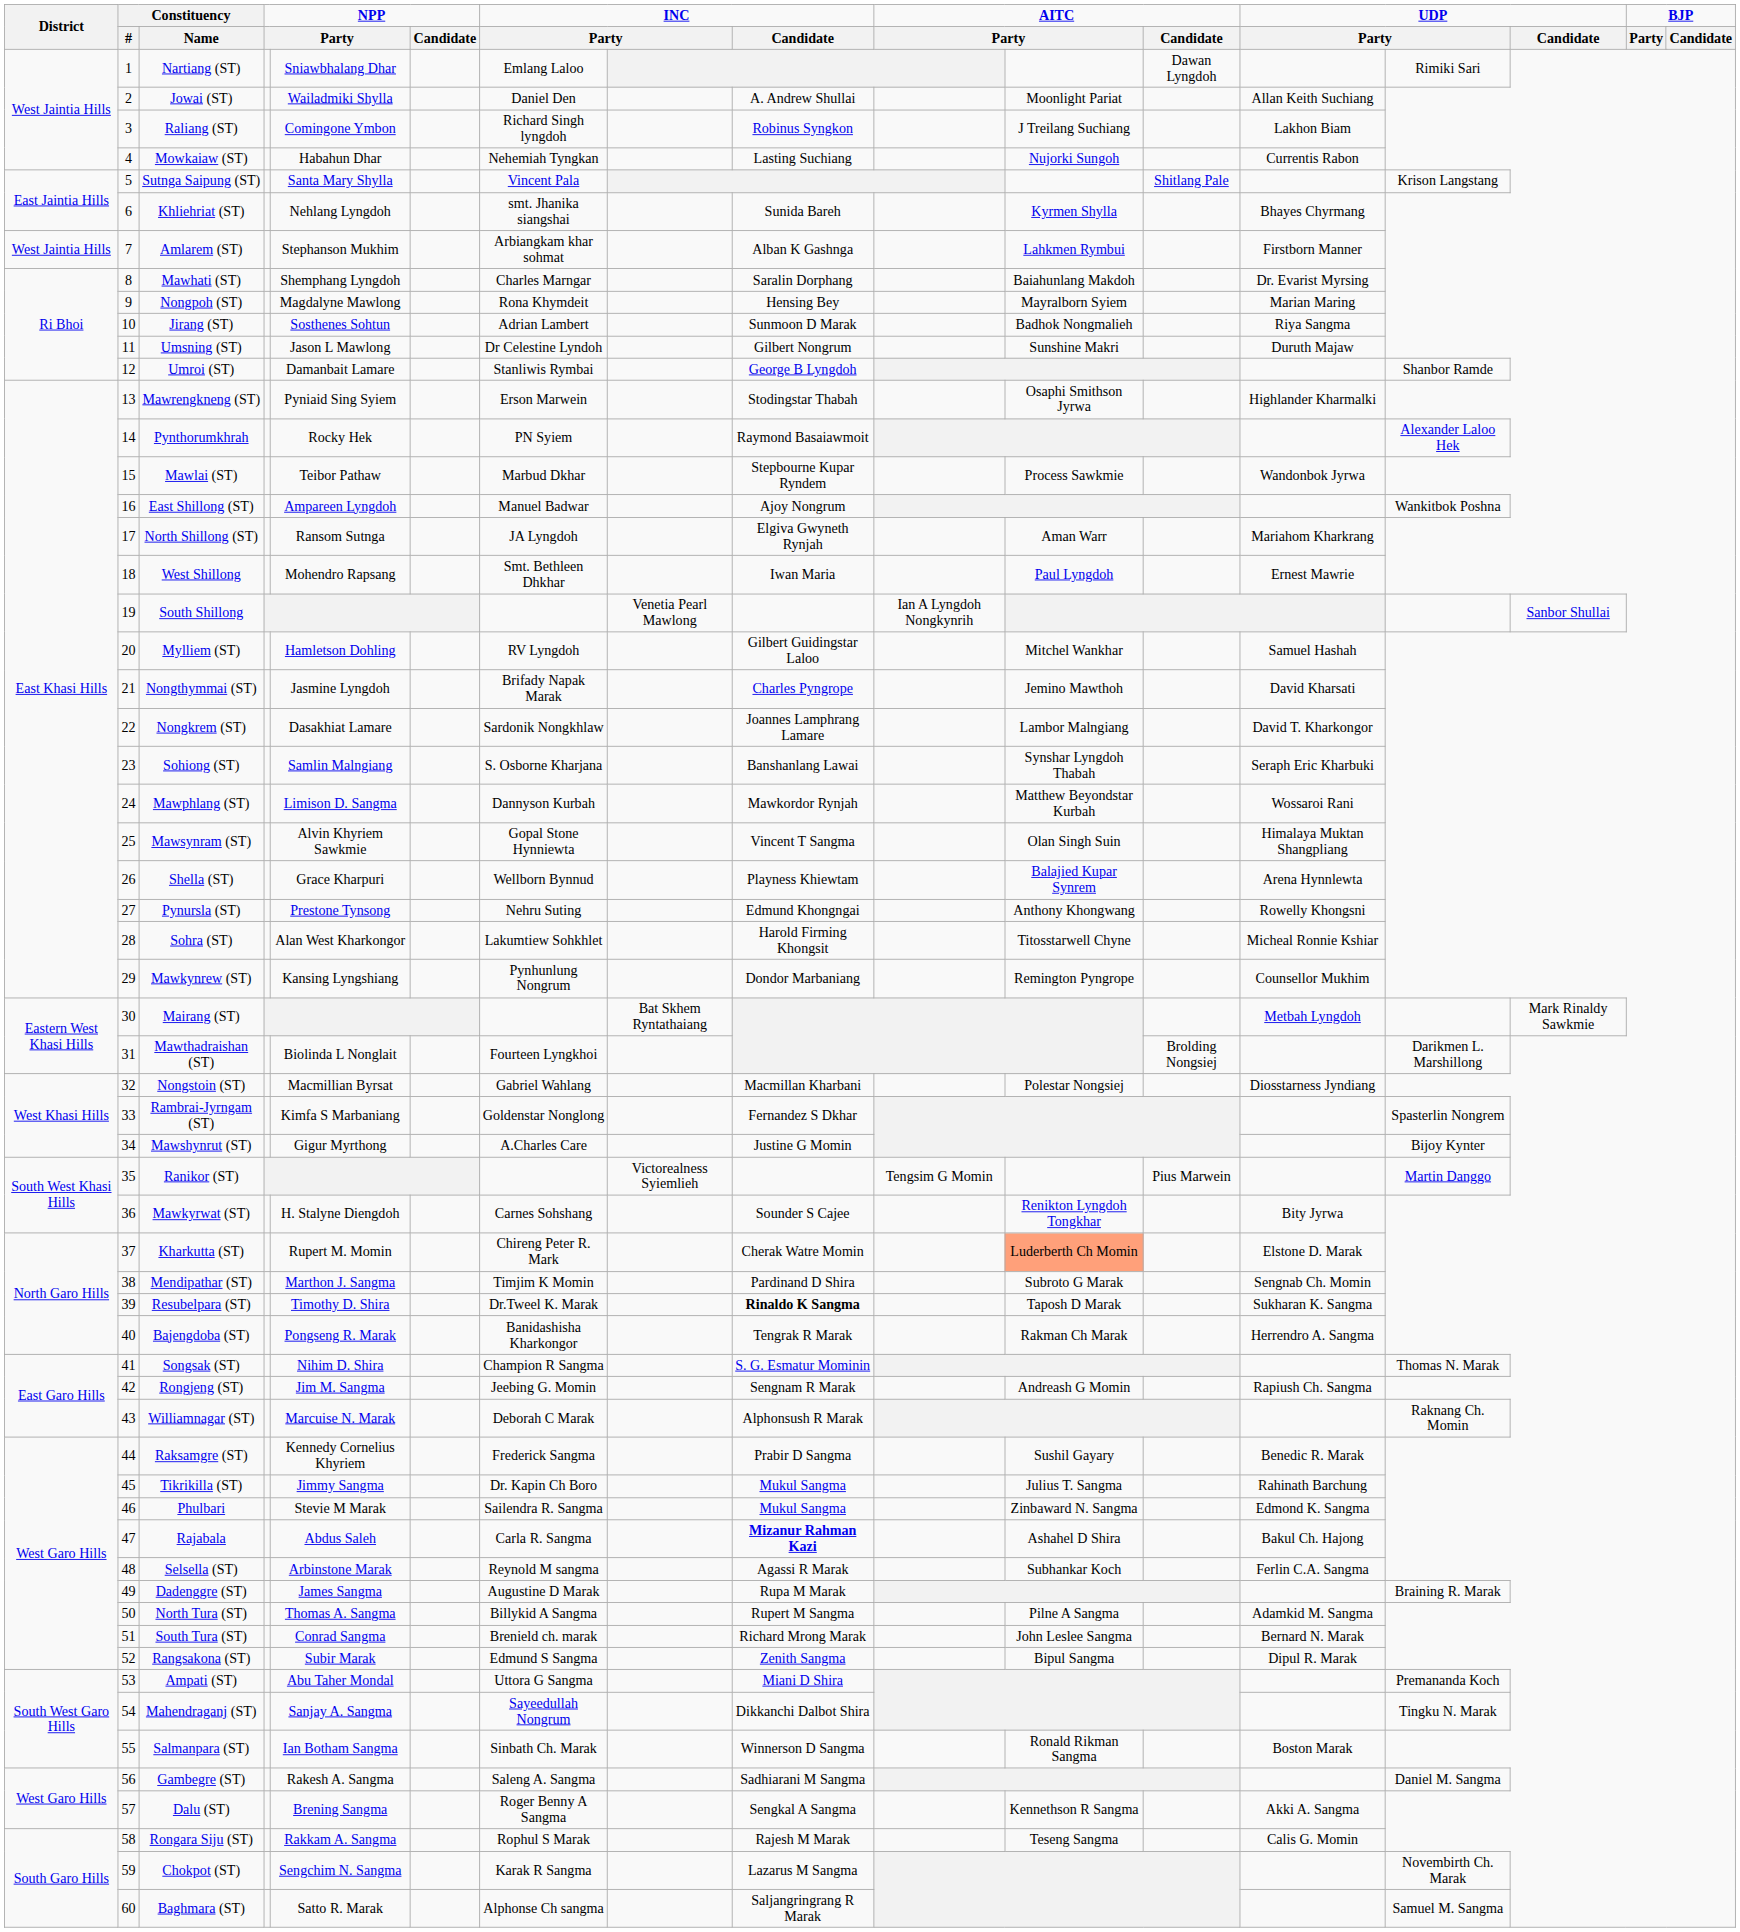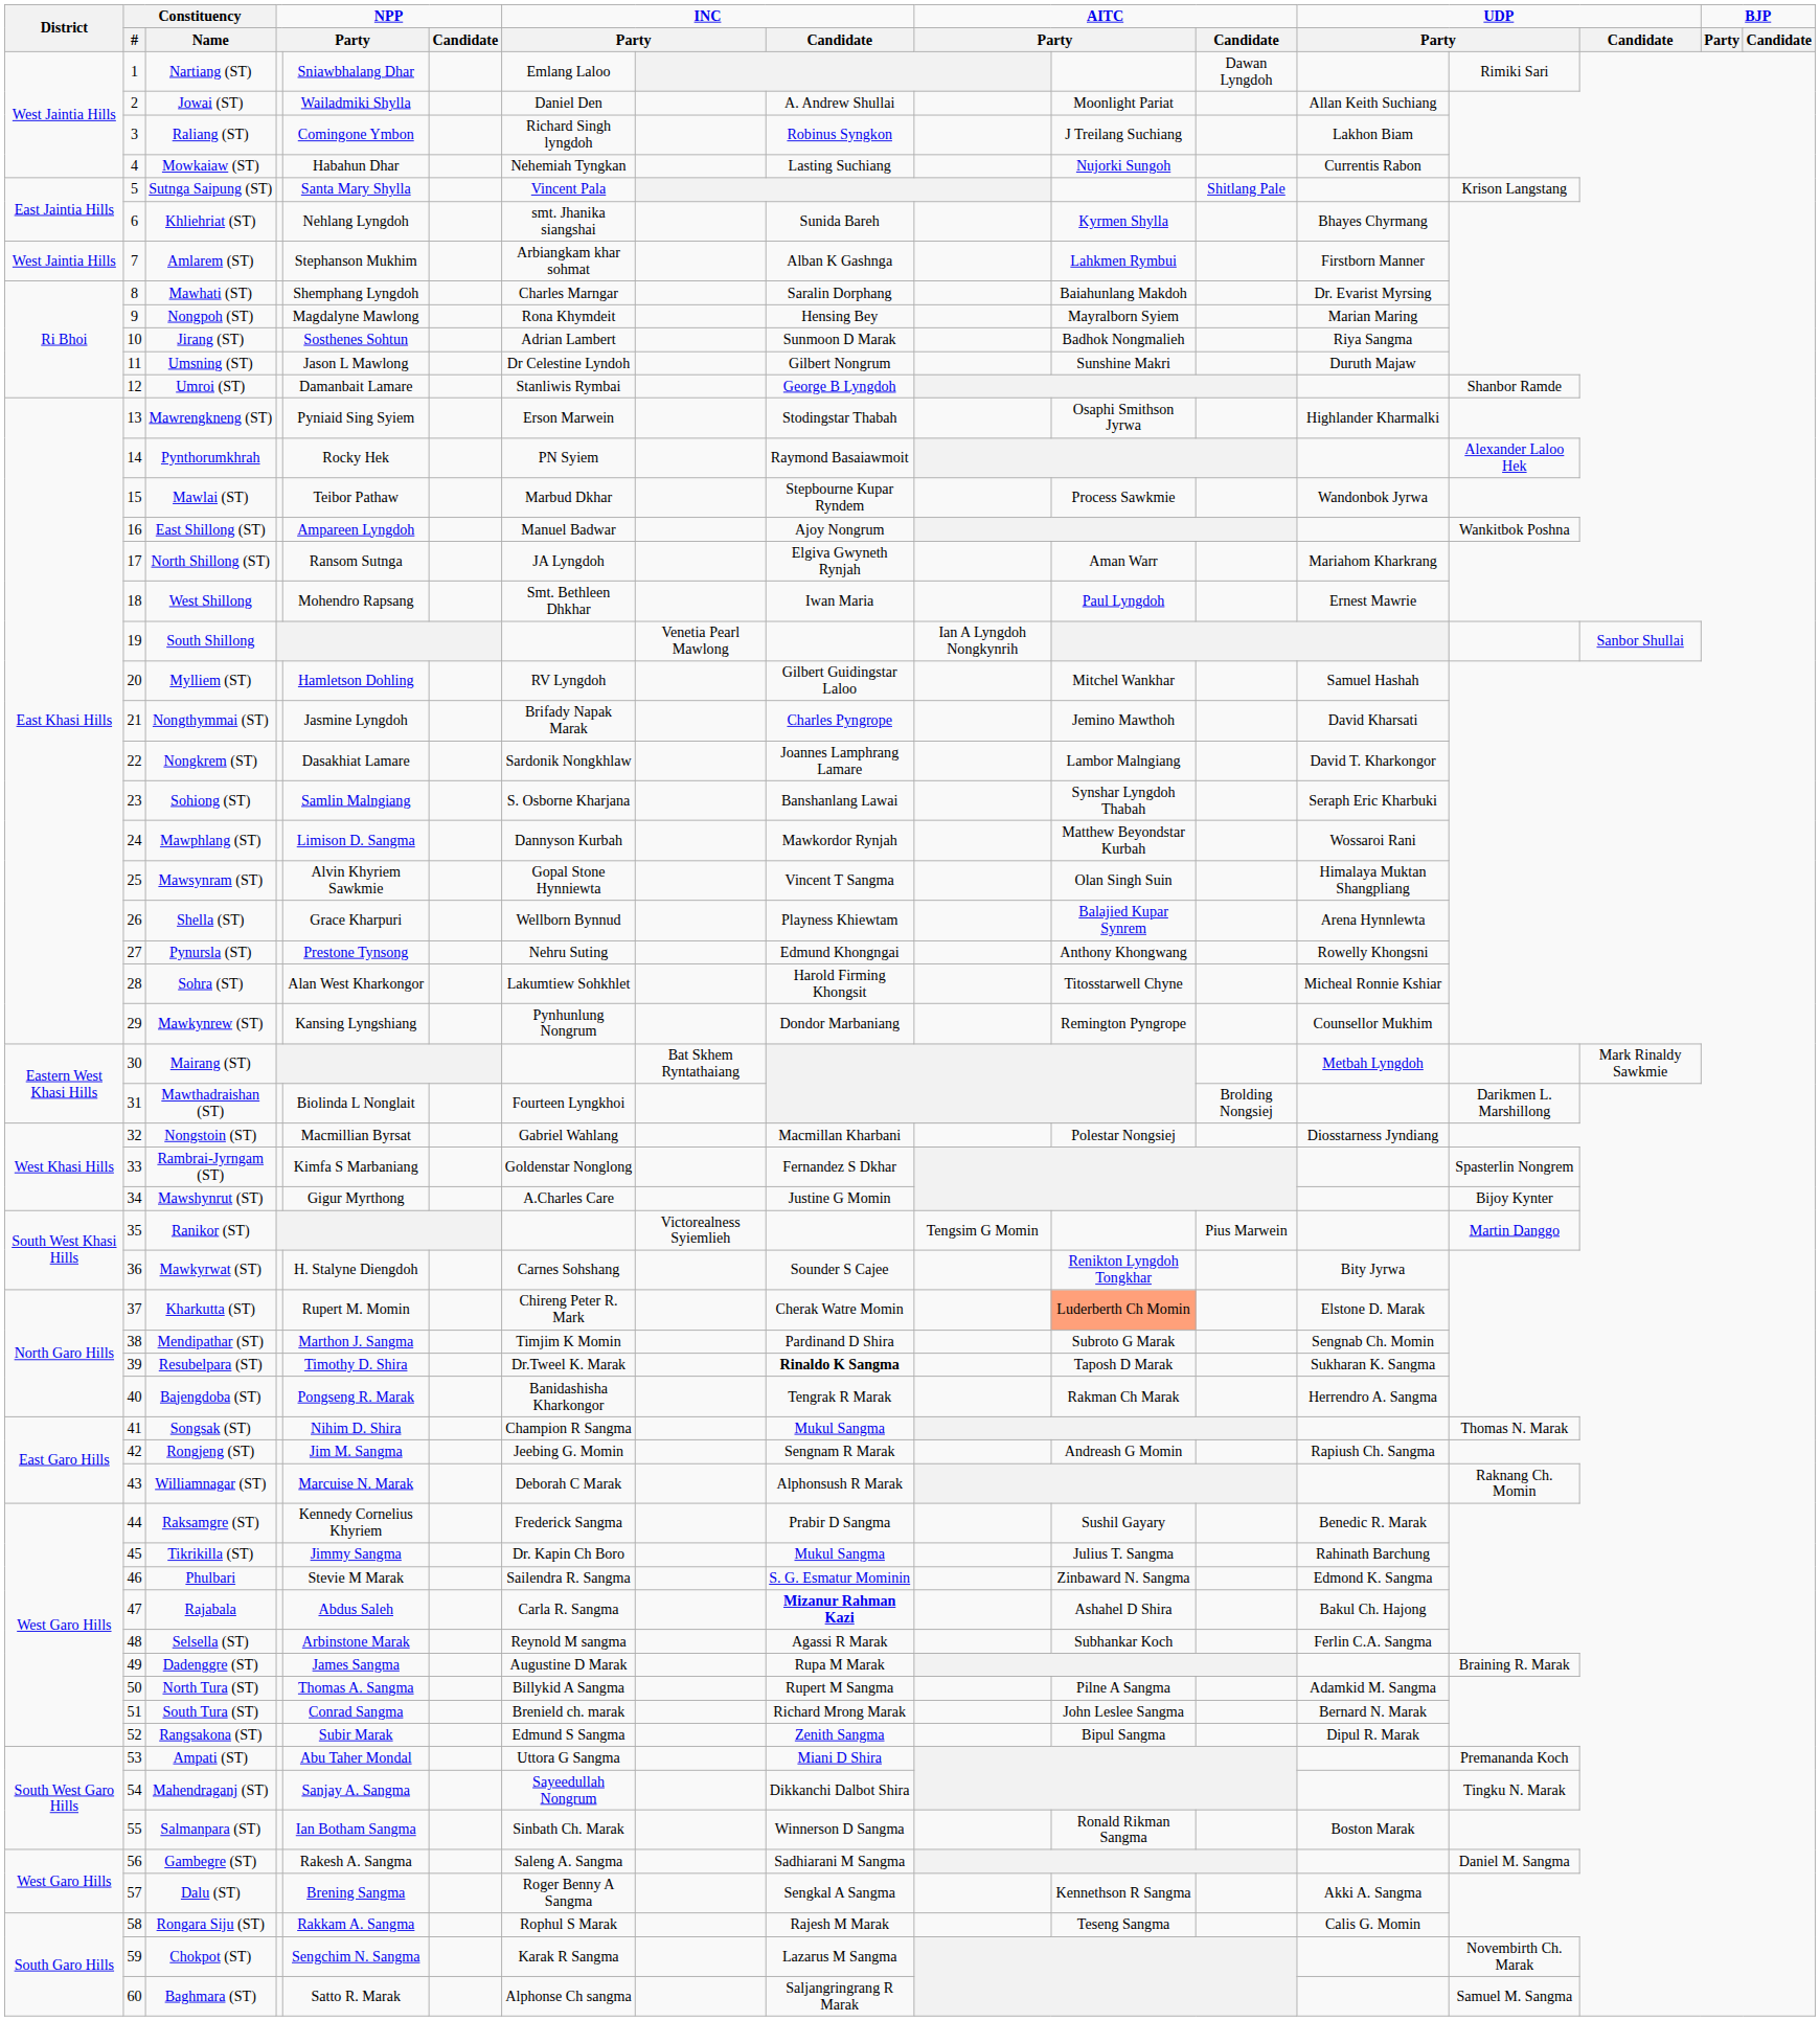Songsak (ST) | column 9: S. G. Esmatur Mominin -> Mukul Sangma
Phulbari | column 9: Mukul Sangma -> S. G. Esmatur Mominin
